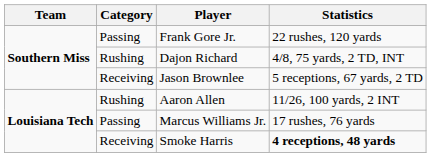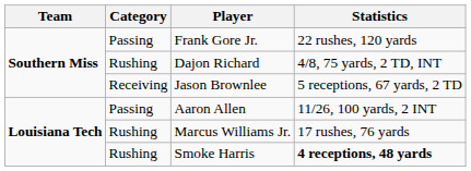Aaron Allen | Category: Rushing -> Passing
Marcus Williams Jr. | Category: Passing -> Rushing
Smoke Harris | Category: Receiving -> Rushing
